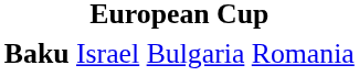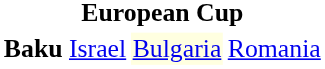Baku | column 3: no background -> lightyellow background
